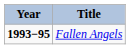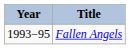Fallen Angels | Year: bold -> normal
